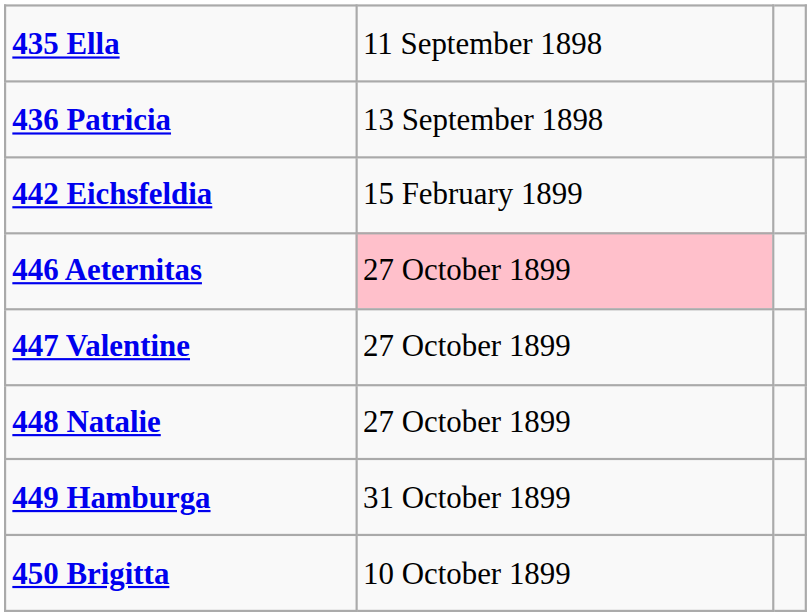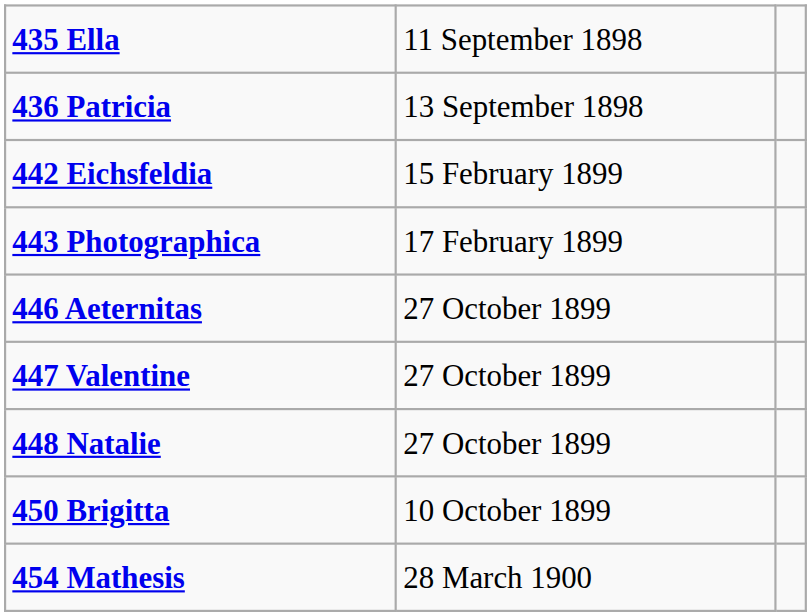+ row: 443 Photographica | 17 February 1899
446 Aeternitas | column 2: pink background -> no background
- row: 449 Hamburga | 31 October 1899
+ row: 454 Mathesis | 28 March 1900
